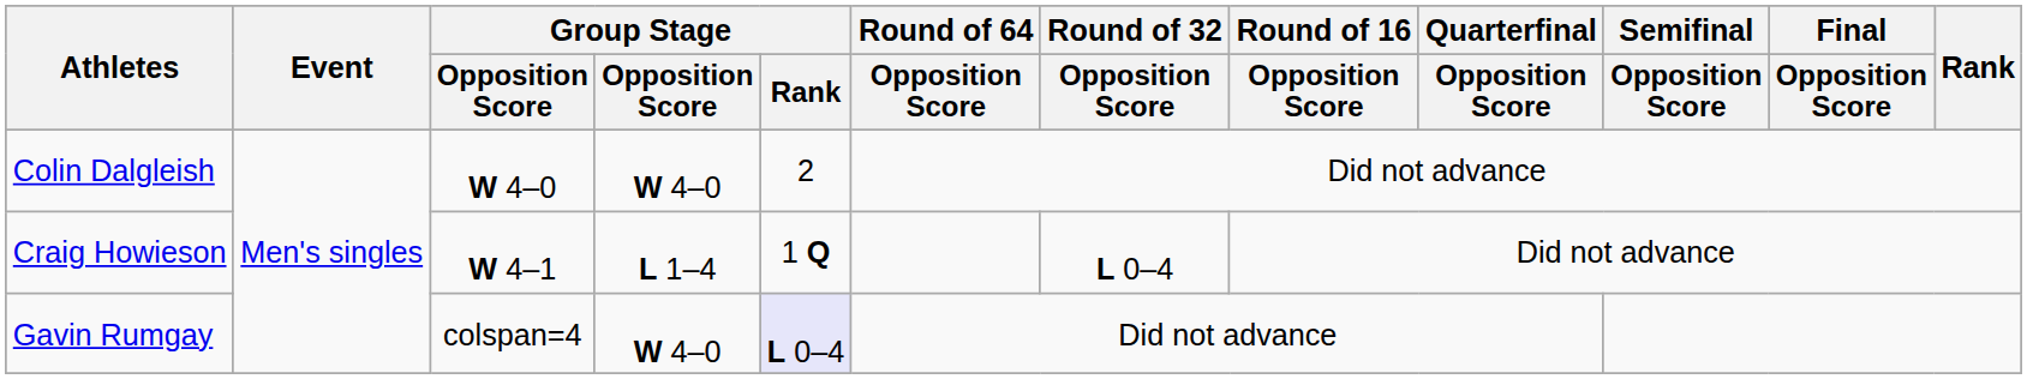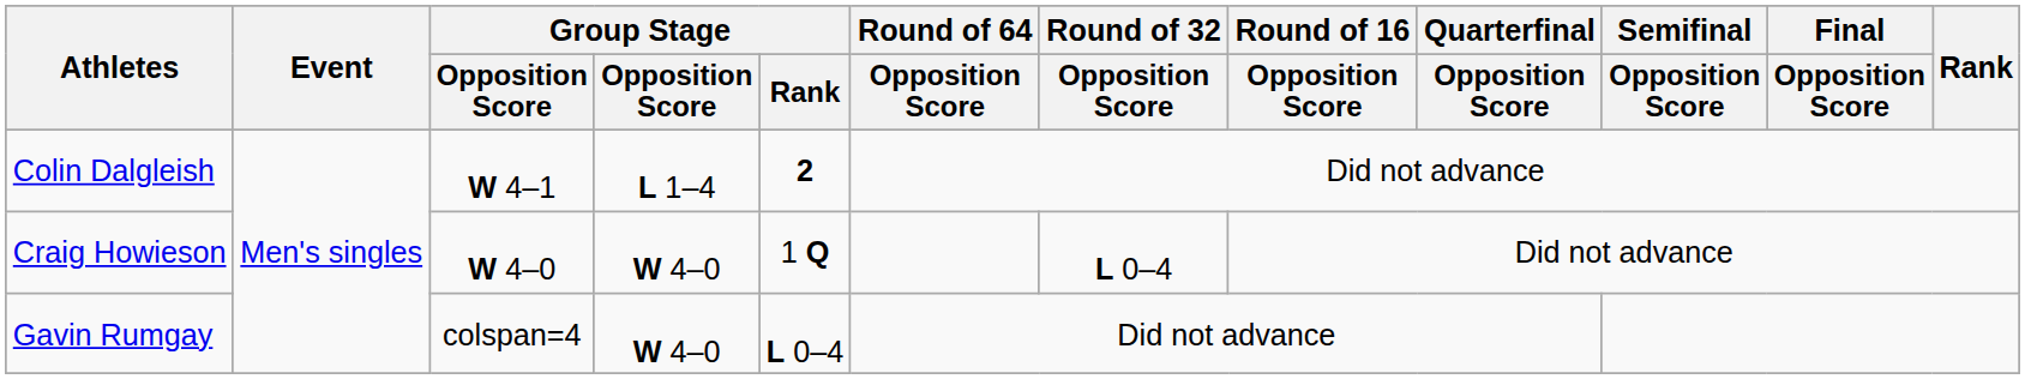Colin Dalgleish | column 3: W 4–0 -> W 4–1
Colin Dalgleish | column 4: W 4–0 -> L 1–4
Colin Dalgleish | Group Stage / Rank: normal -> bold
Craig Howieson | column 3: W 4–1 -> W 4–0
Craig Howieson | column 4: L 1–4 -> W 4–0
Gavin Rumgay | Group Stage / Rank: lavender background -> no background
